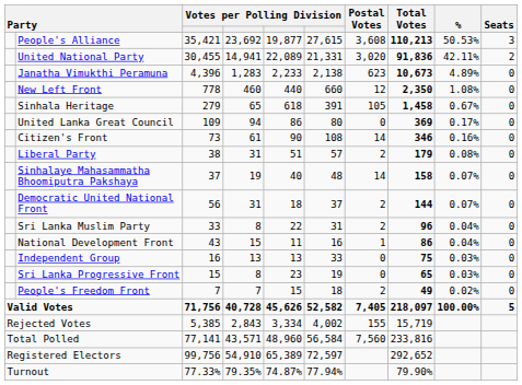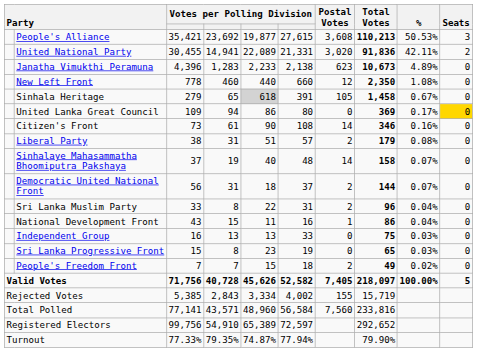Sinhala Heritage | column 5: no background -> lightgrey background
United Lanka Great Council | Seats: no background -> gold background
